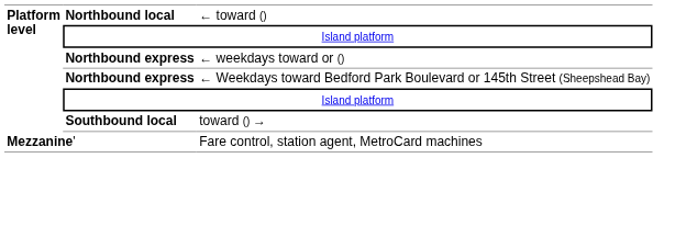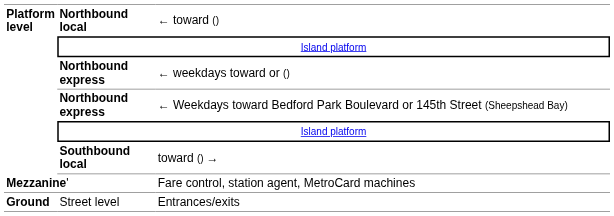+ row: Ground | Street level | Entrances/exits
